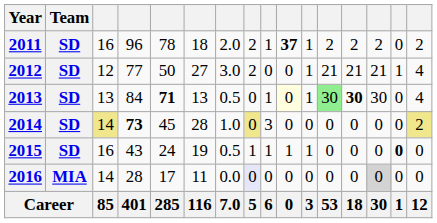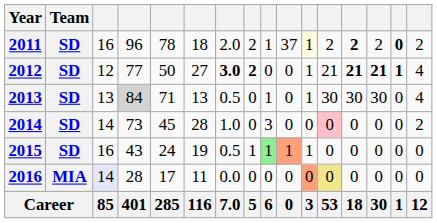2011 | column 10: bold -> normal
2011 | column 11: no background -> lightyellow background
2011 | column 13: normal -> bold
2011 | column 15: normal -> bold
2012 | column 7: normal -> bold
2012 | column 8: normal -> bold
2012 | column 13: normal -> bold
2012 | column 14: normal -> bold
2012 | column 15: normal -> bold
2013 | column 4: no background -> lightgrey background
2013 | column 5: bold -> normal
2013 | column 10: lightyellow background -> no background
2013 | column 12: lightgreen background -> no background
2013 | column 13: bold -> normal
2014 | column 3: khaki background -> no background
2014 | column 4: bold -> normal
2014 | column 8: khaki background -> no background
2014 | column 12: no background -> pink background
2014 | column 16: khaki background -> no background
2015 | column 9: no background -> lightgreen background
2015 | column 10: no background -> lightsalmon background
2015 | column 15: bold -> normal
2016 | column 3: no background -> lavender background
2016 | column 8: lavender background -> no background
2016 | column 11: no background -> lightsalmon background
2016 | column 12: no background -> khaki background
2016 | column 14: lightgrey background -> no background
